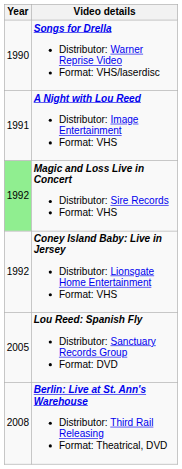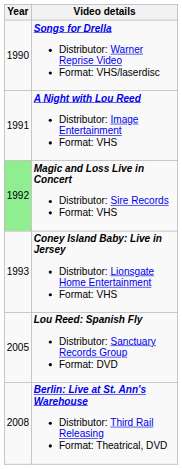row 5 | Year: 1992 -> 1993
